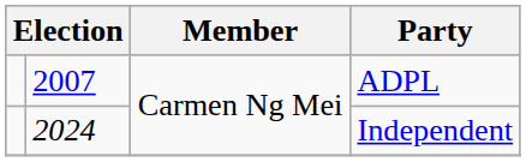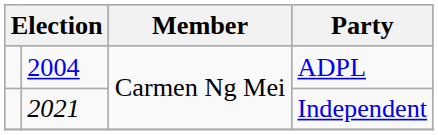ADPL | column 2: 2007 -> 2004
Independent | column 2: 2024 -> 2021
